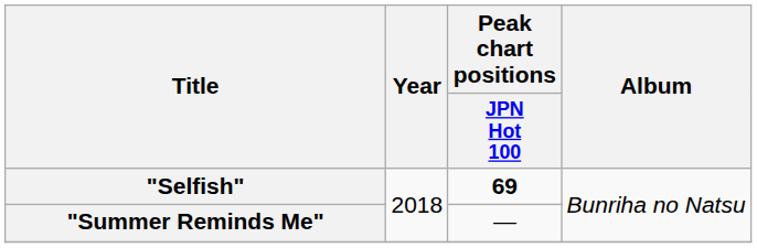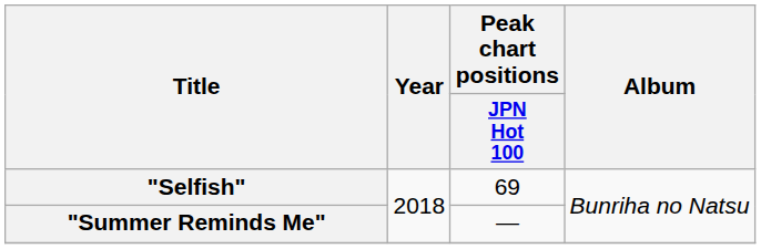"Selfish" | Peak chart positions / JPN Hot 100: bold -> normal
